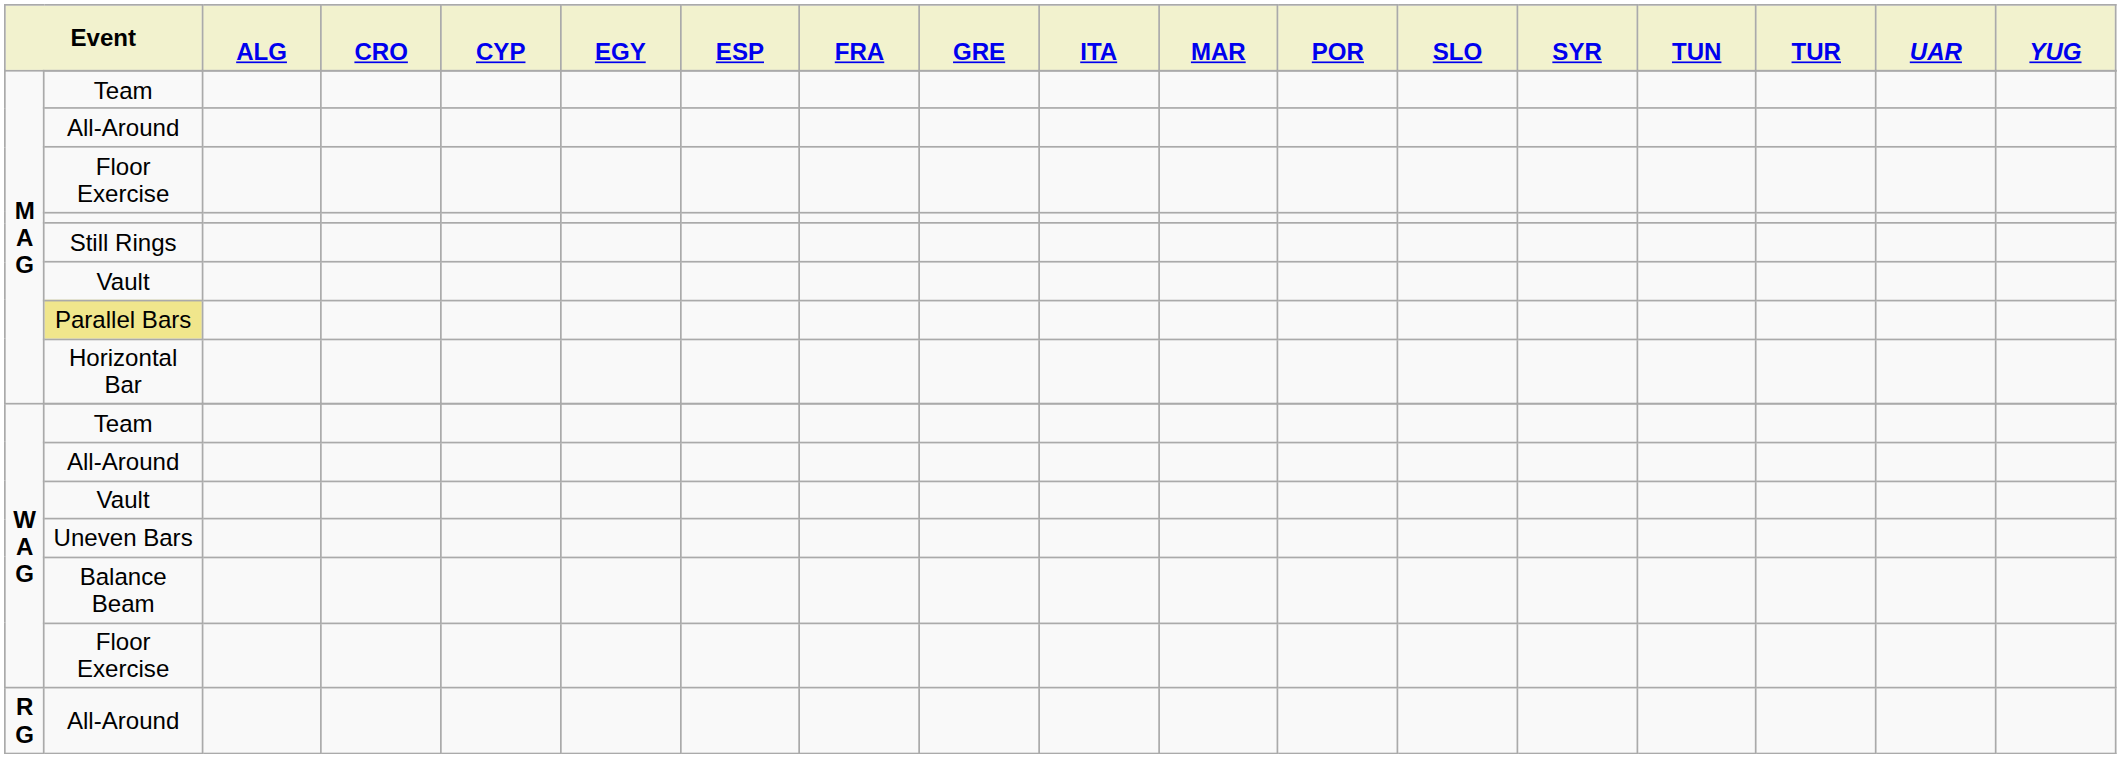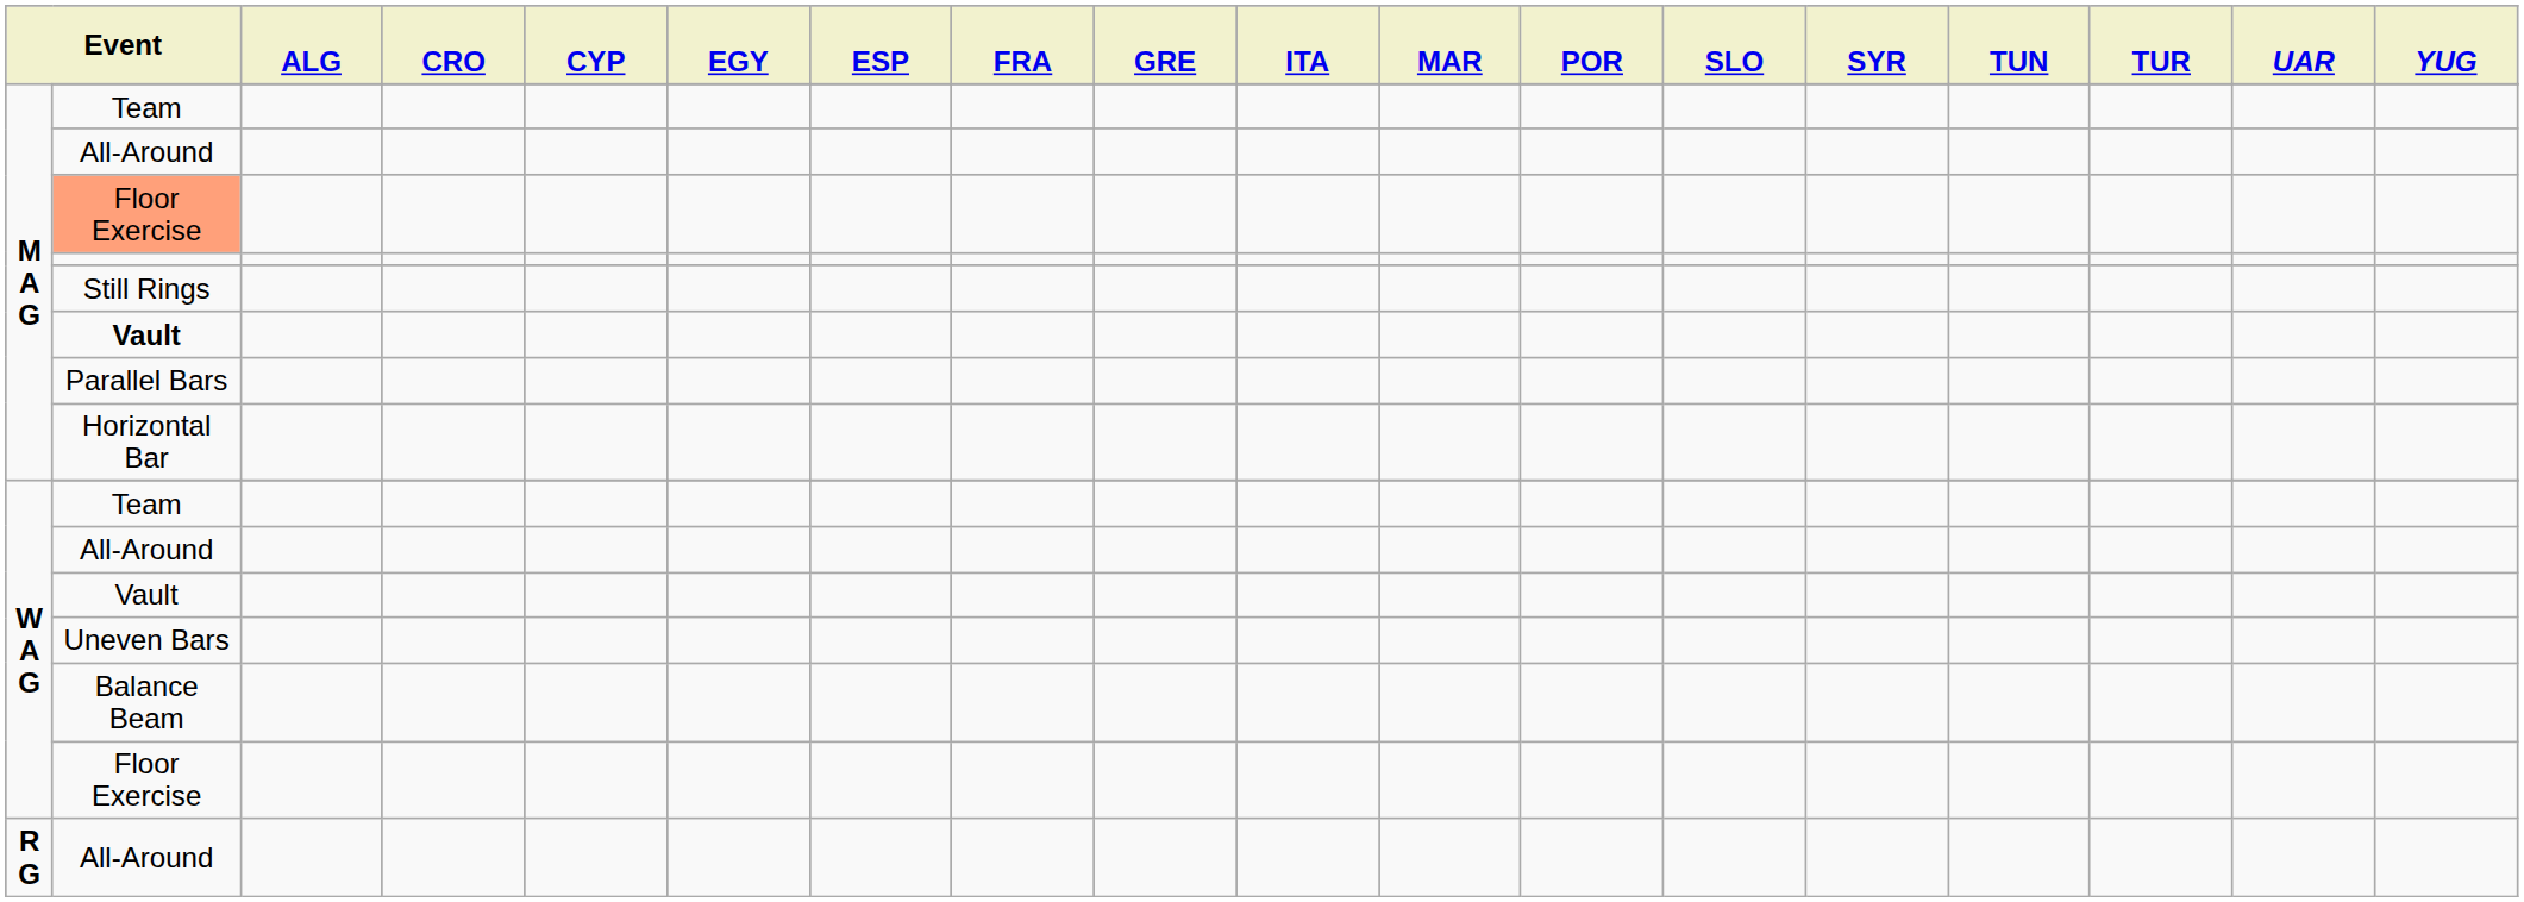M A G / Floor Exercise | column 2: no background -> lightsalmon background
M A G / Vault | column 2: normal -> bold
Parallel Bars | column 2: khaki background -> no background
